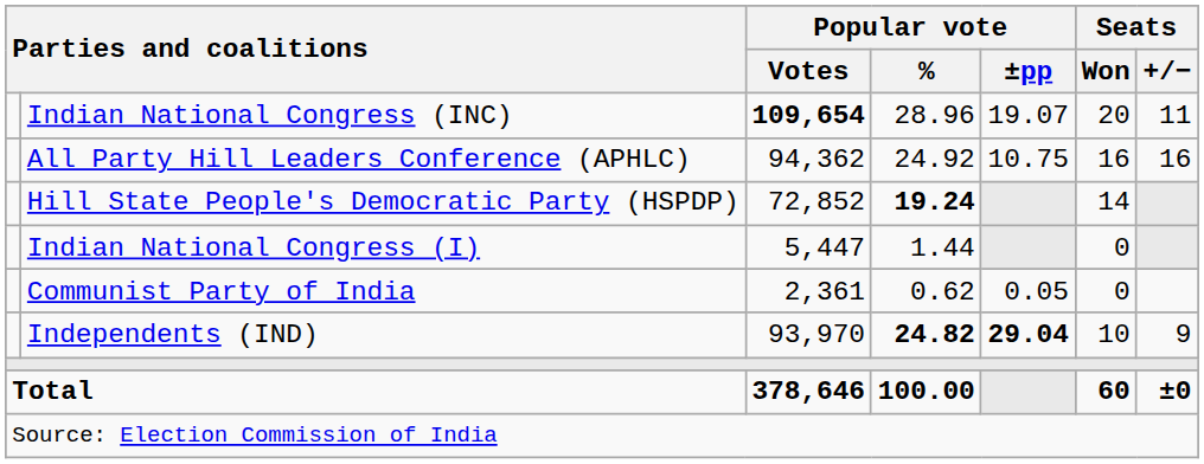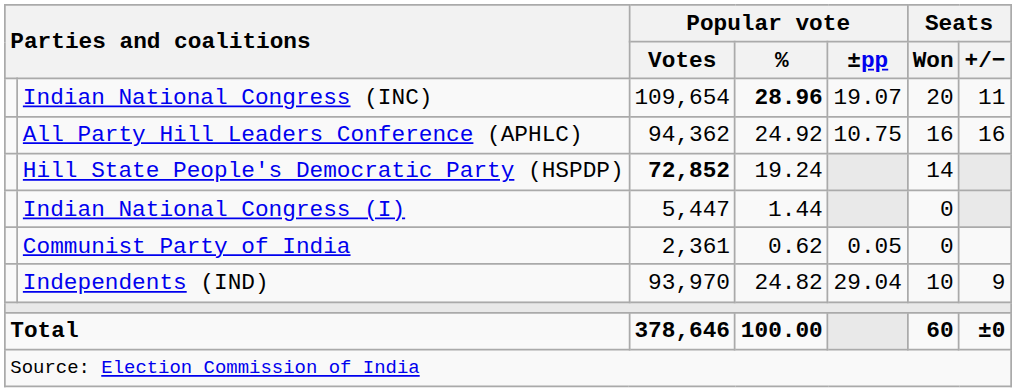Indian National Congress (INC) | Popular vote / Votes: bold -> normal
Indian National Congress (INC) | Popular vote / %: normal -> bold
Hill State People's Democratic Party (HSPDP) | Popular vote / Votes: normal -> bold
Hill State People's Democratic Party (HSPDP) | Popular vote / %: bold -> normal
Independents (IND) | Popular vote / %: bold -> normal
Independents (IND) | Popular vote / ±pp: bold -> normal
